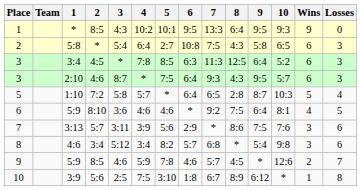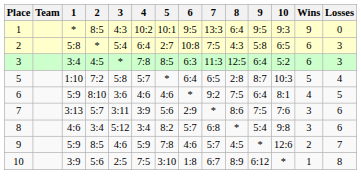- row: 3 | 2:10 | 4:6 | 8:7 | * | 7:5 | 6:4 | 9:3 | 4:3 | 9:5 | 5:7 | 6 | 3
